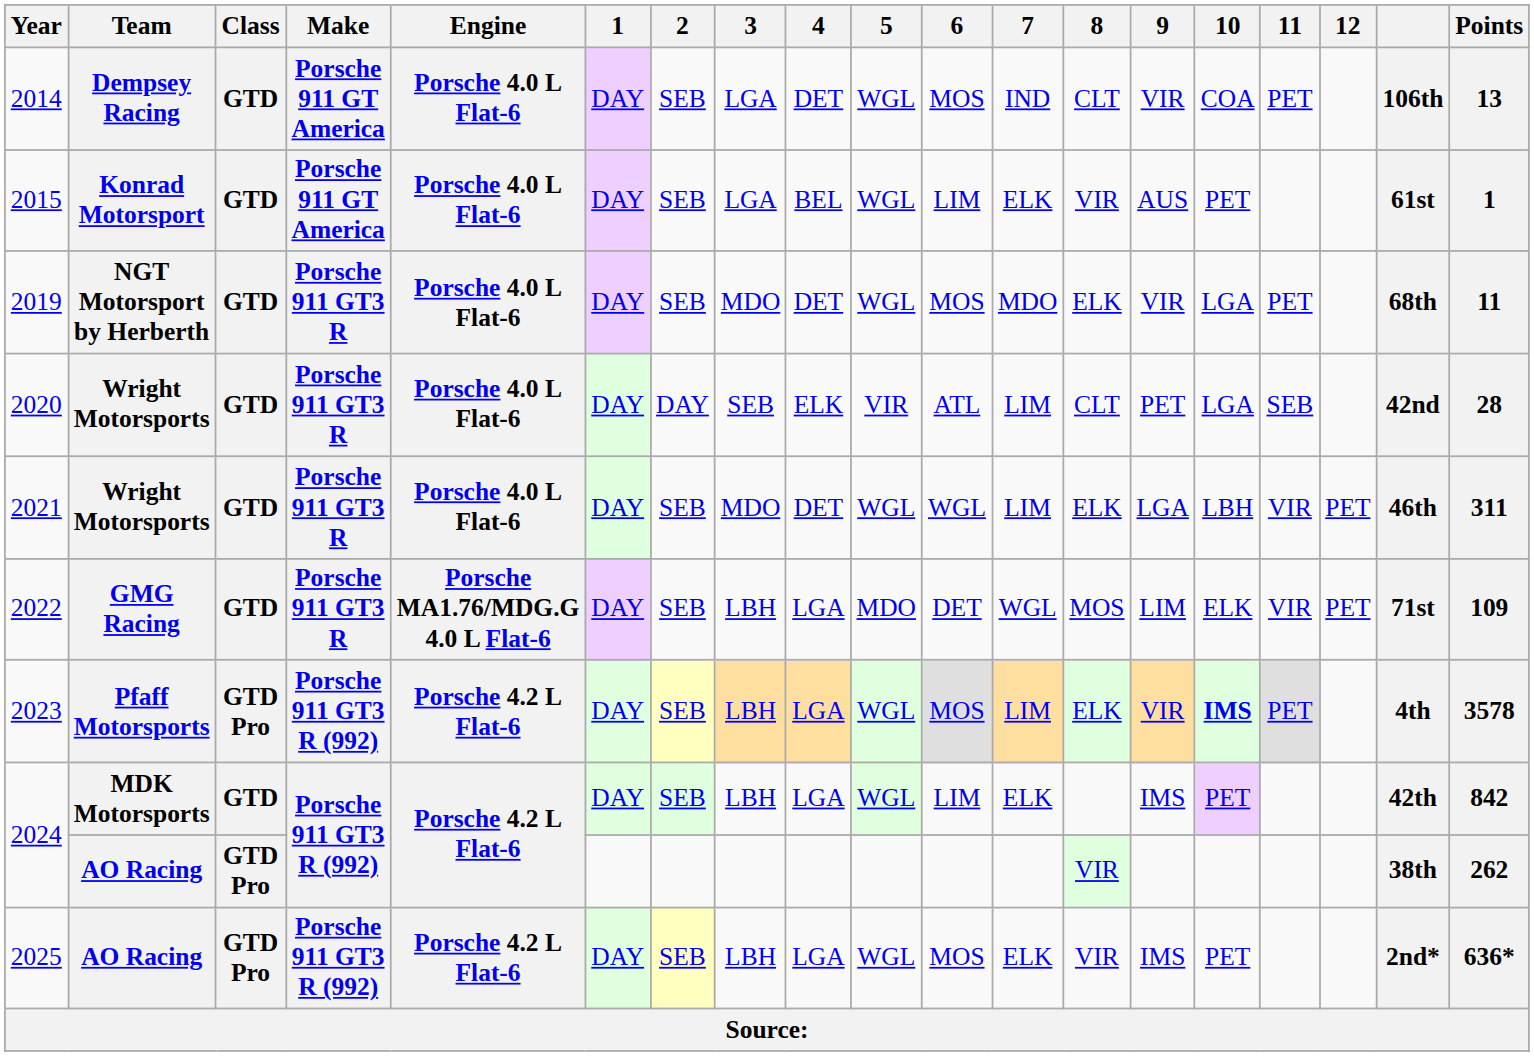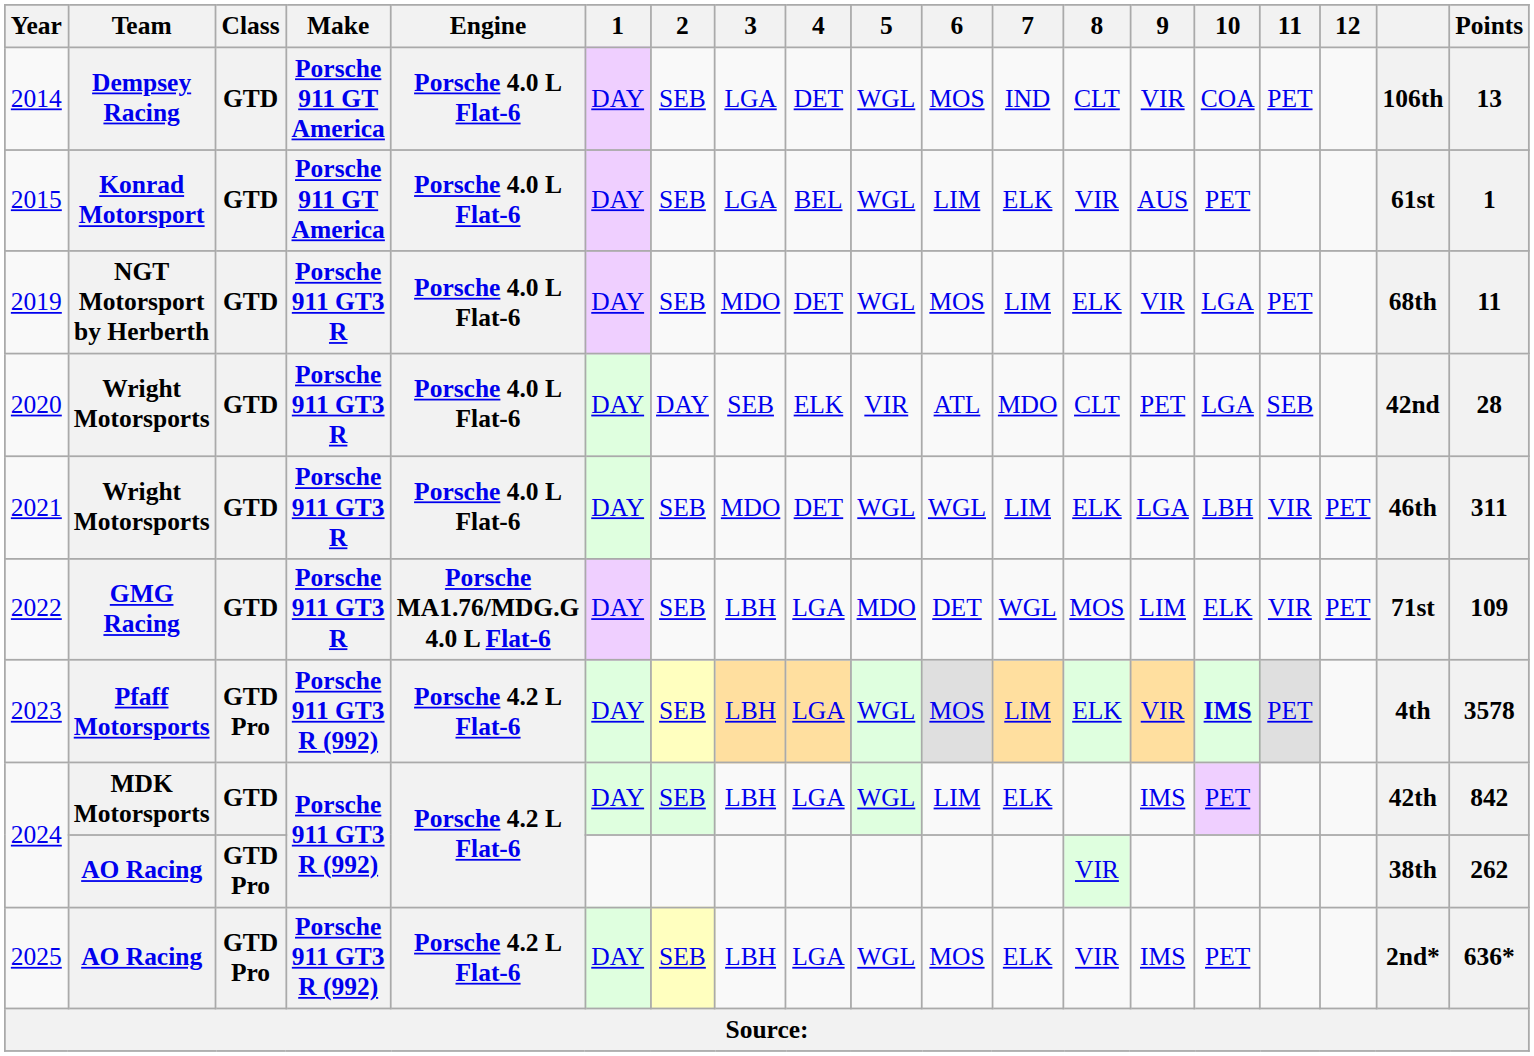2019 | 7: MDO -> LIM
2020 | 7: LIM -> MDO
